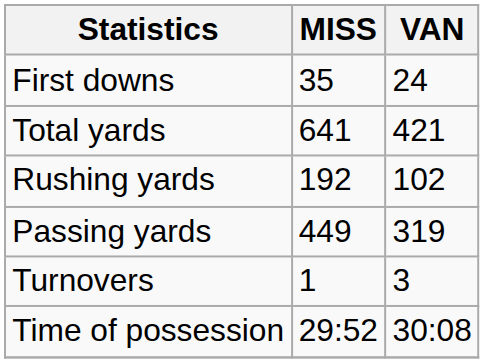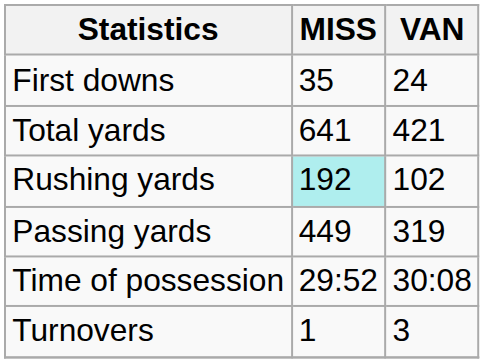Rushing yards | MISS: no background -> paleturquoise background
rows swapped: Turnovers <-> Time of possession
